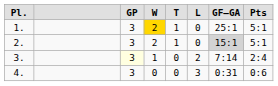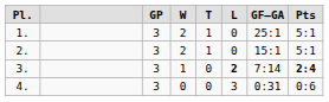1. | column 4: gold background -> no background
2. | column 7: lightgrey background -> no background
3. | column 3: lightyellow background -> no background
3. | column 6: normal -> bold
3. | column 8: normal -> bold
